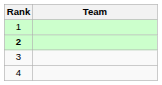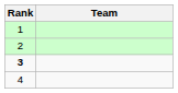2 | Rank: bold -> normal
3 | Rank: normal -> bold
